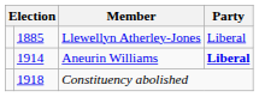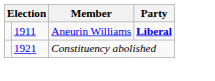- row: 1885 | Llewellyn Atherley-Jones | Liberal
Aneurin Williams | column 2: 1914 -> 1911
Constituency abolished | column 2: 1918 -> 1921
